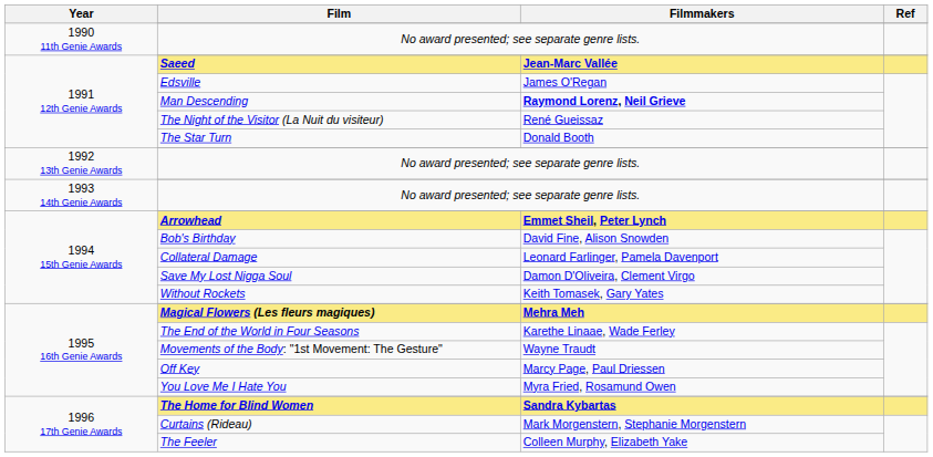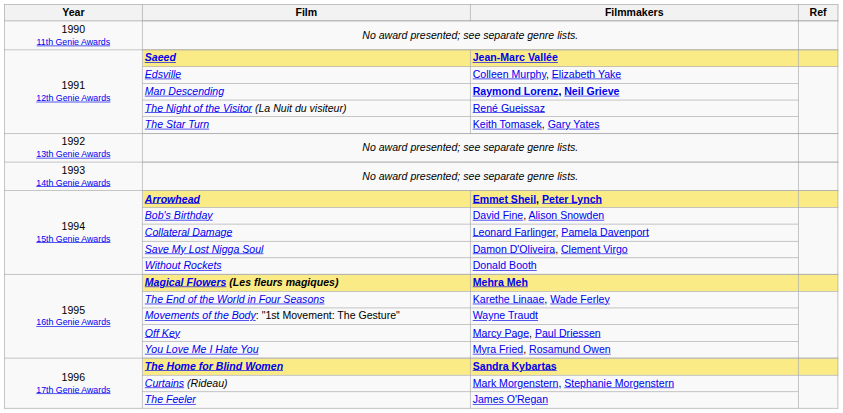Edsville | Filmmakers: James O'Regan -> Colleen Murphy, Elizabeth Yake
The Star Turn | Filmmakers: Donald Booth -> Keith Tomasek, Gary Yates
Without Rockets | Filmmakers: Keith Tomasek, Gary Yates -> Donald Booth
The Feeler | Filmmakers: Colleen Murphy, Elizabeth Yake -> James O'Regan
